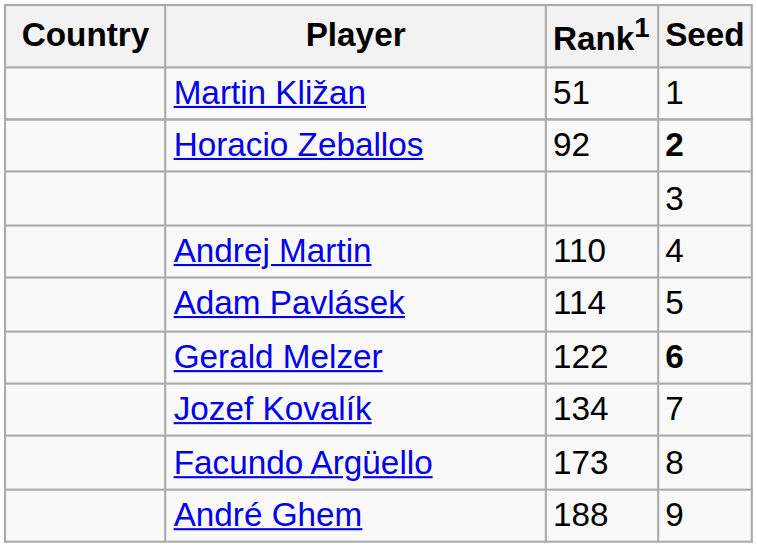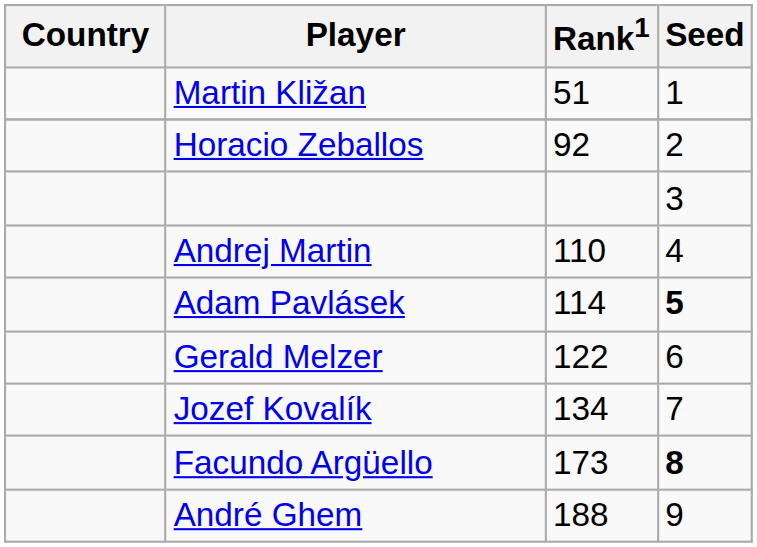Horacio Zeballos | Seed: bold -> normal
Adam Pavlásek | Seed: normal -> bold
Gerald Melzer | Seed: bold -> normal
Facundo Argüello | Seed: normal -> bold
